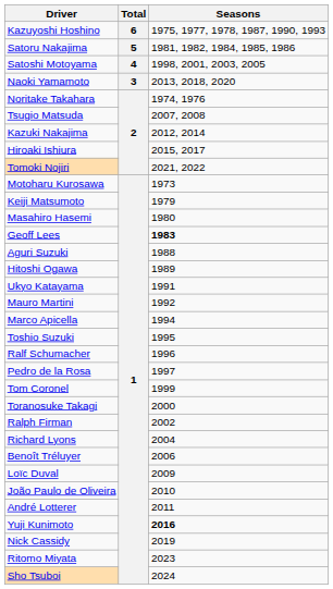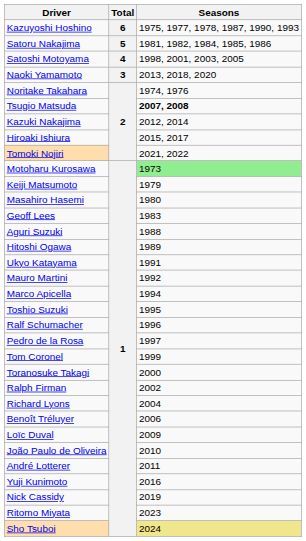Tsugio Matsuda | Seasons: normal -> bold
Motoharu Kurosawa | Seasons: no background -> lightgreen background
Geoff Lees | Seasons: bold -> normal
Yuji Kunimoto | Seasons: bold -> normal
Sho Tsuboi | Seasons: no background -> khaki background
